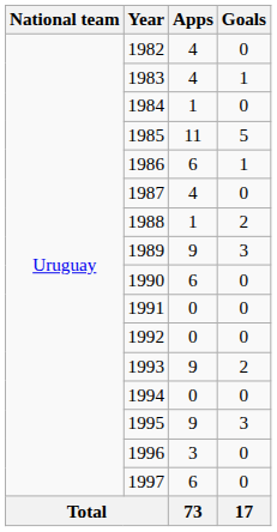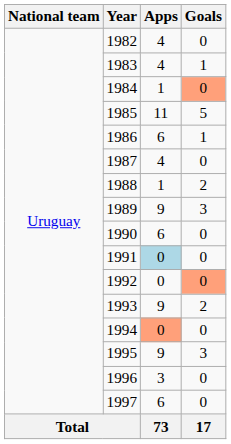1984 | Goals: no background -> lightsalmon background
1991 | Apps: no background -> lightblue background
1992 | Goals: no background -> lightsalmon background
1994 | Apps: no background -> lightsalmon background
